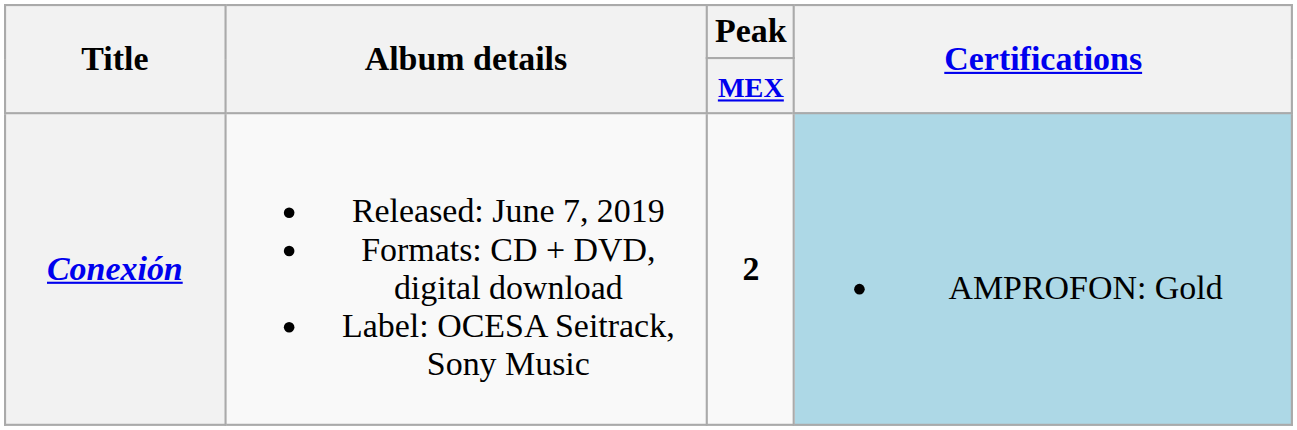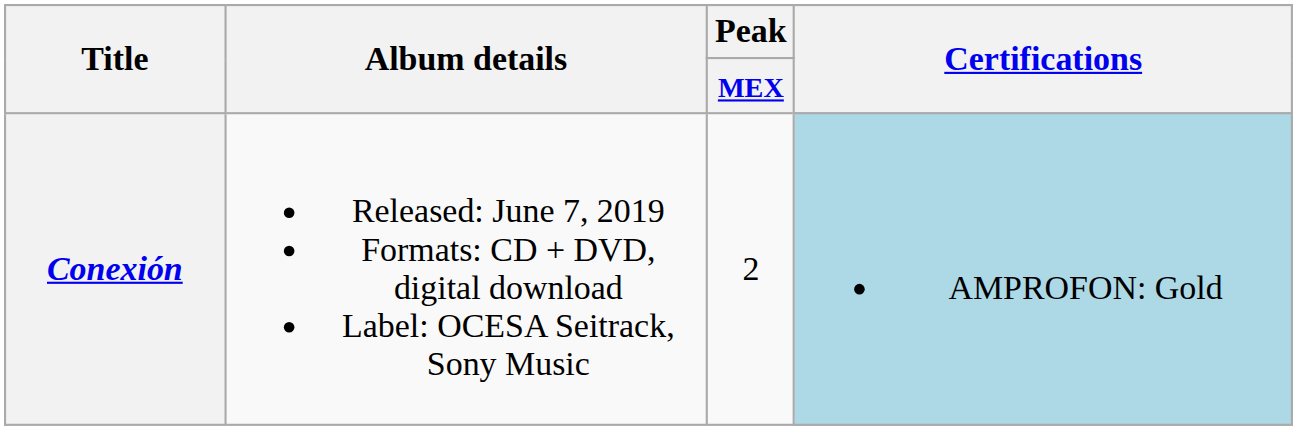Conexión | Peak / MEX: bold -> normal
